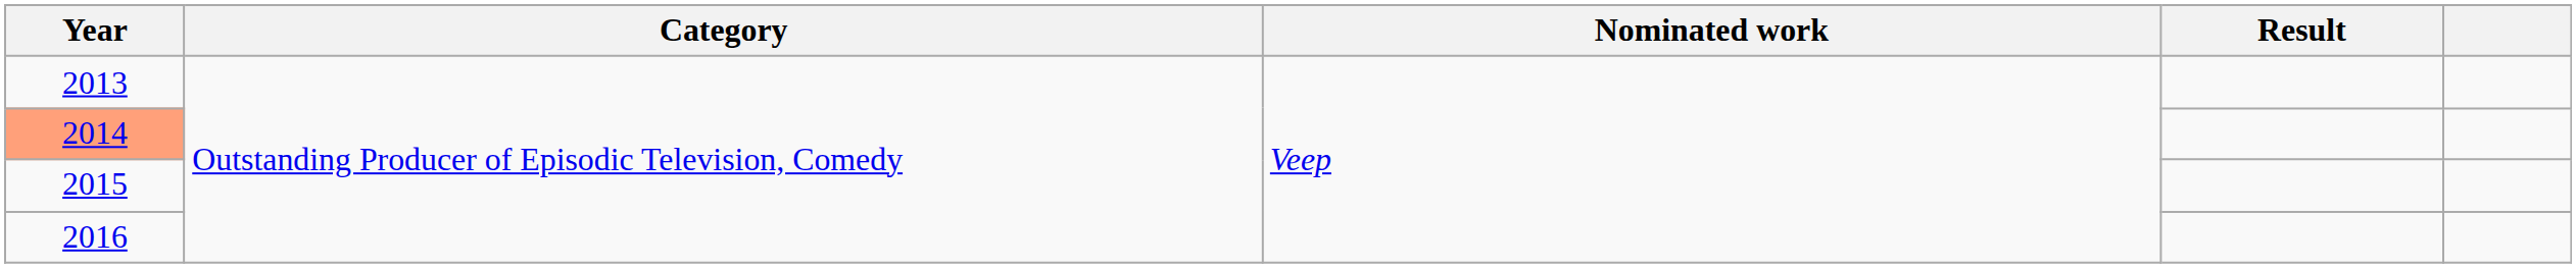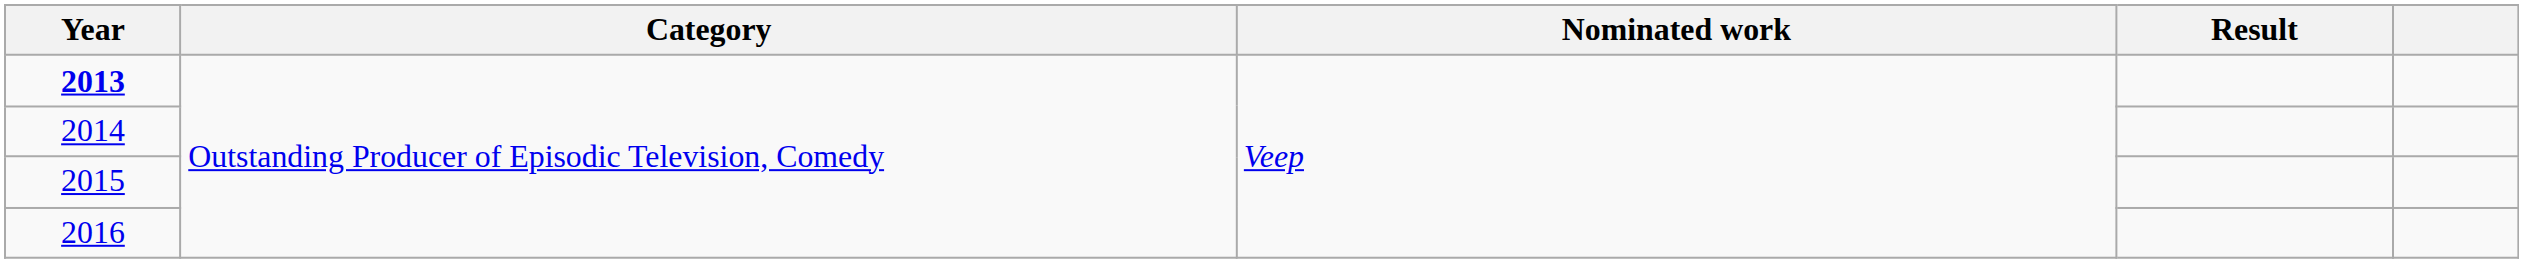2013 | Year: normal -> bold
2014 | Year: lightsalmon background -> no background
